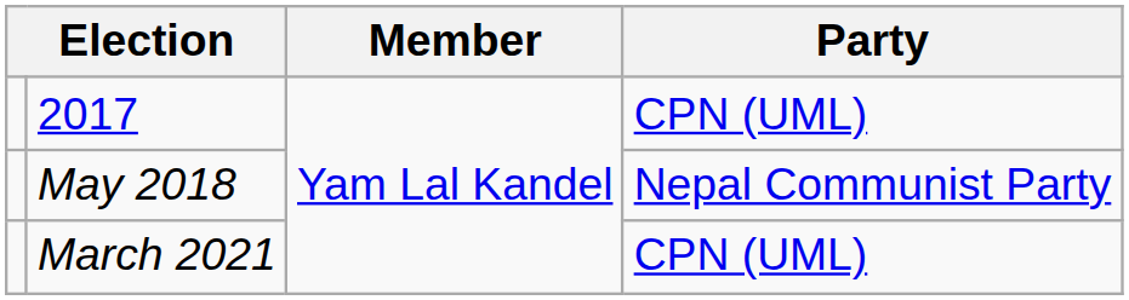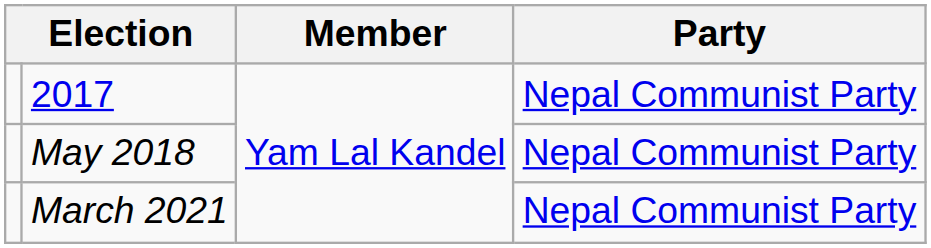2017 | Party: CPN (UML) -> Nepal Communist Party
March 2021 | Party: CPN (UML) -> Nepal Communist Party
